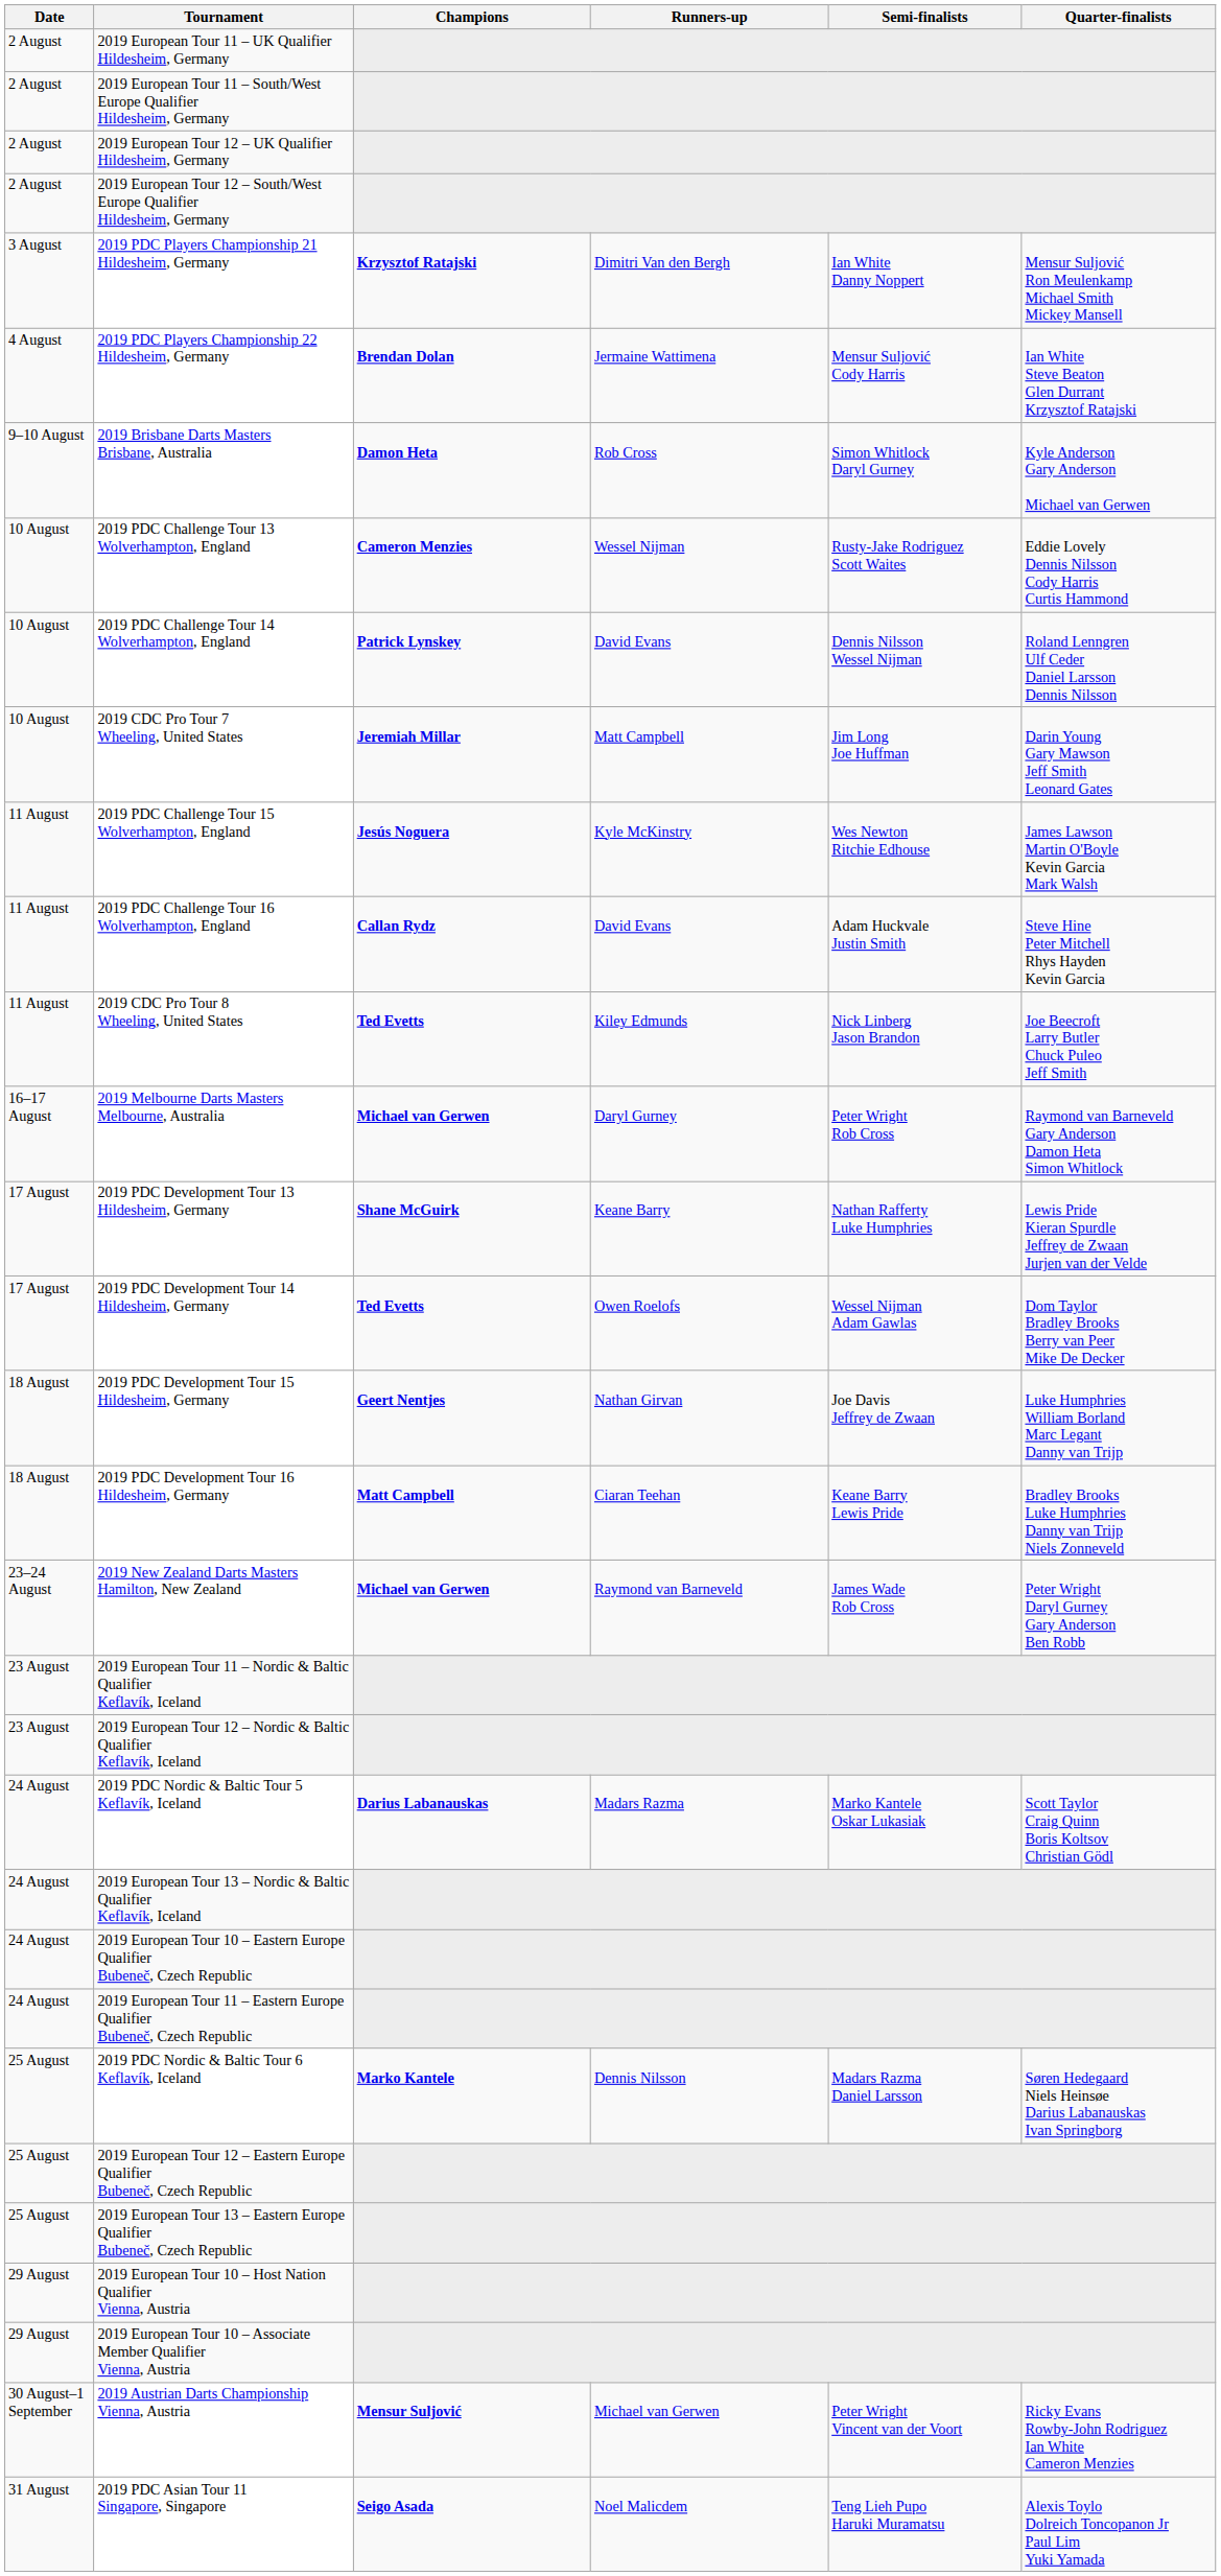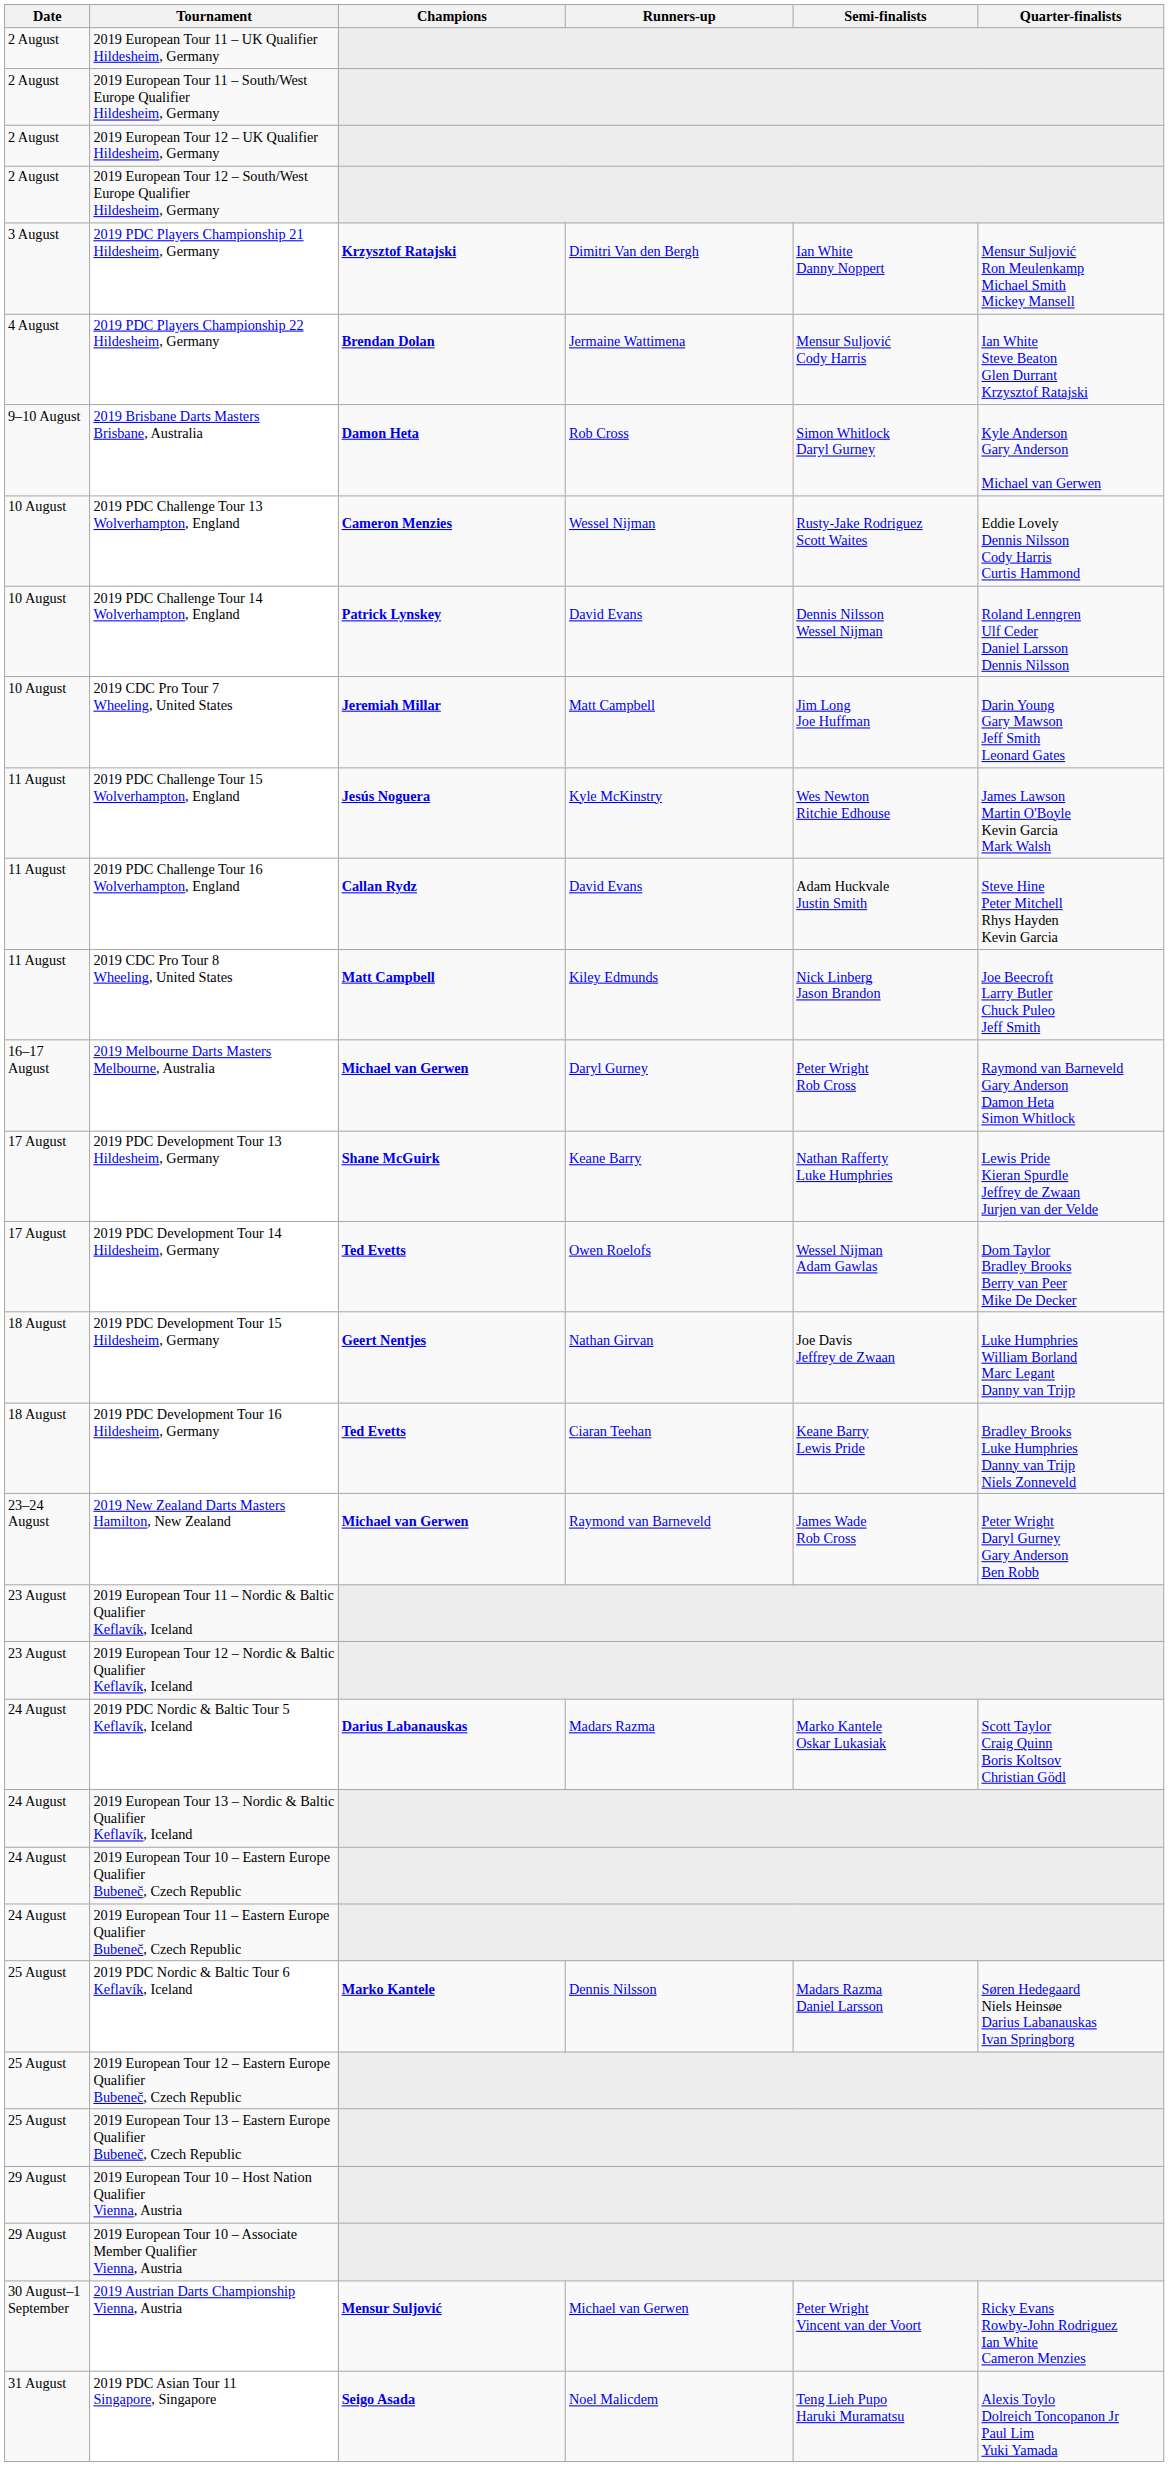2019 CDC Pro Tour 8 Wheeling, United States | Champions: Ted Evetts -> Matt Campbell
2019 PDC Development Tour 16 Hildesheim, Germany | Champions: Matt Campbell -> Ted Evetts
